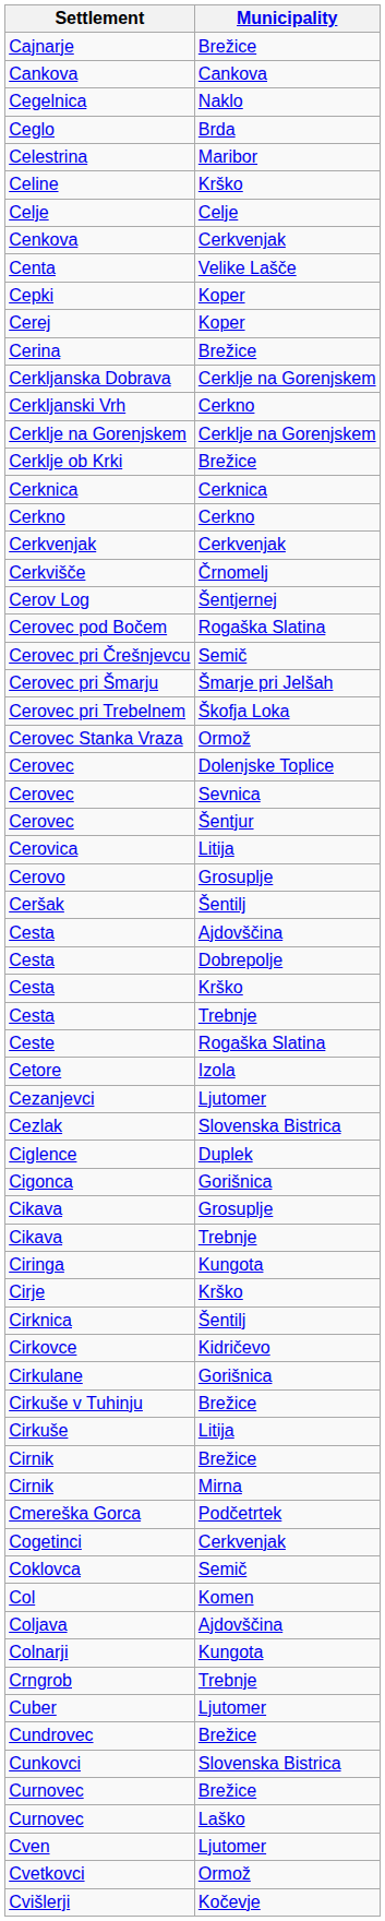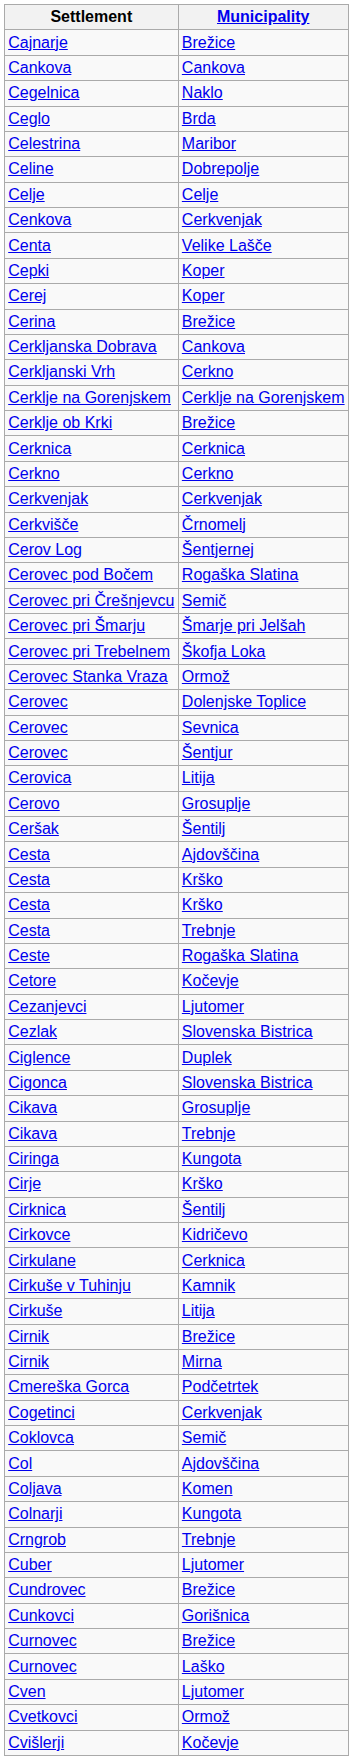row 7 | Municipality: Krško -> Dobrepolje
row 14 | Municipality: Cerklje na Gorenjskem -> Cankova
row 35 | Municipality: Dobrepolje -> Krško
row 39 | Municipality: Izola -> Kočevje
row 43 | Municipality: Gorišnica -> Slovenska Bistrica
row 50 | Municipality: Gorišnica -> Cerknica
row 51 | Municipality: Brežice -> Kamnik
row 58 | Municipality: Komen -> Ajdovščina
row 59 | Municipality: Ajdovščina -> Komen
row 64 | Municipality: Slovenska Bistrica -> Gorišnica
